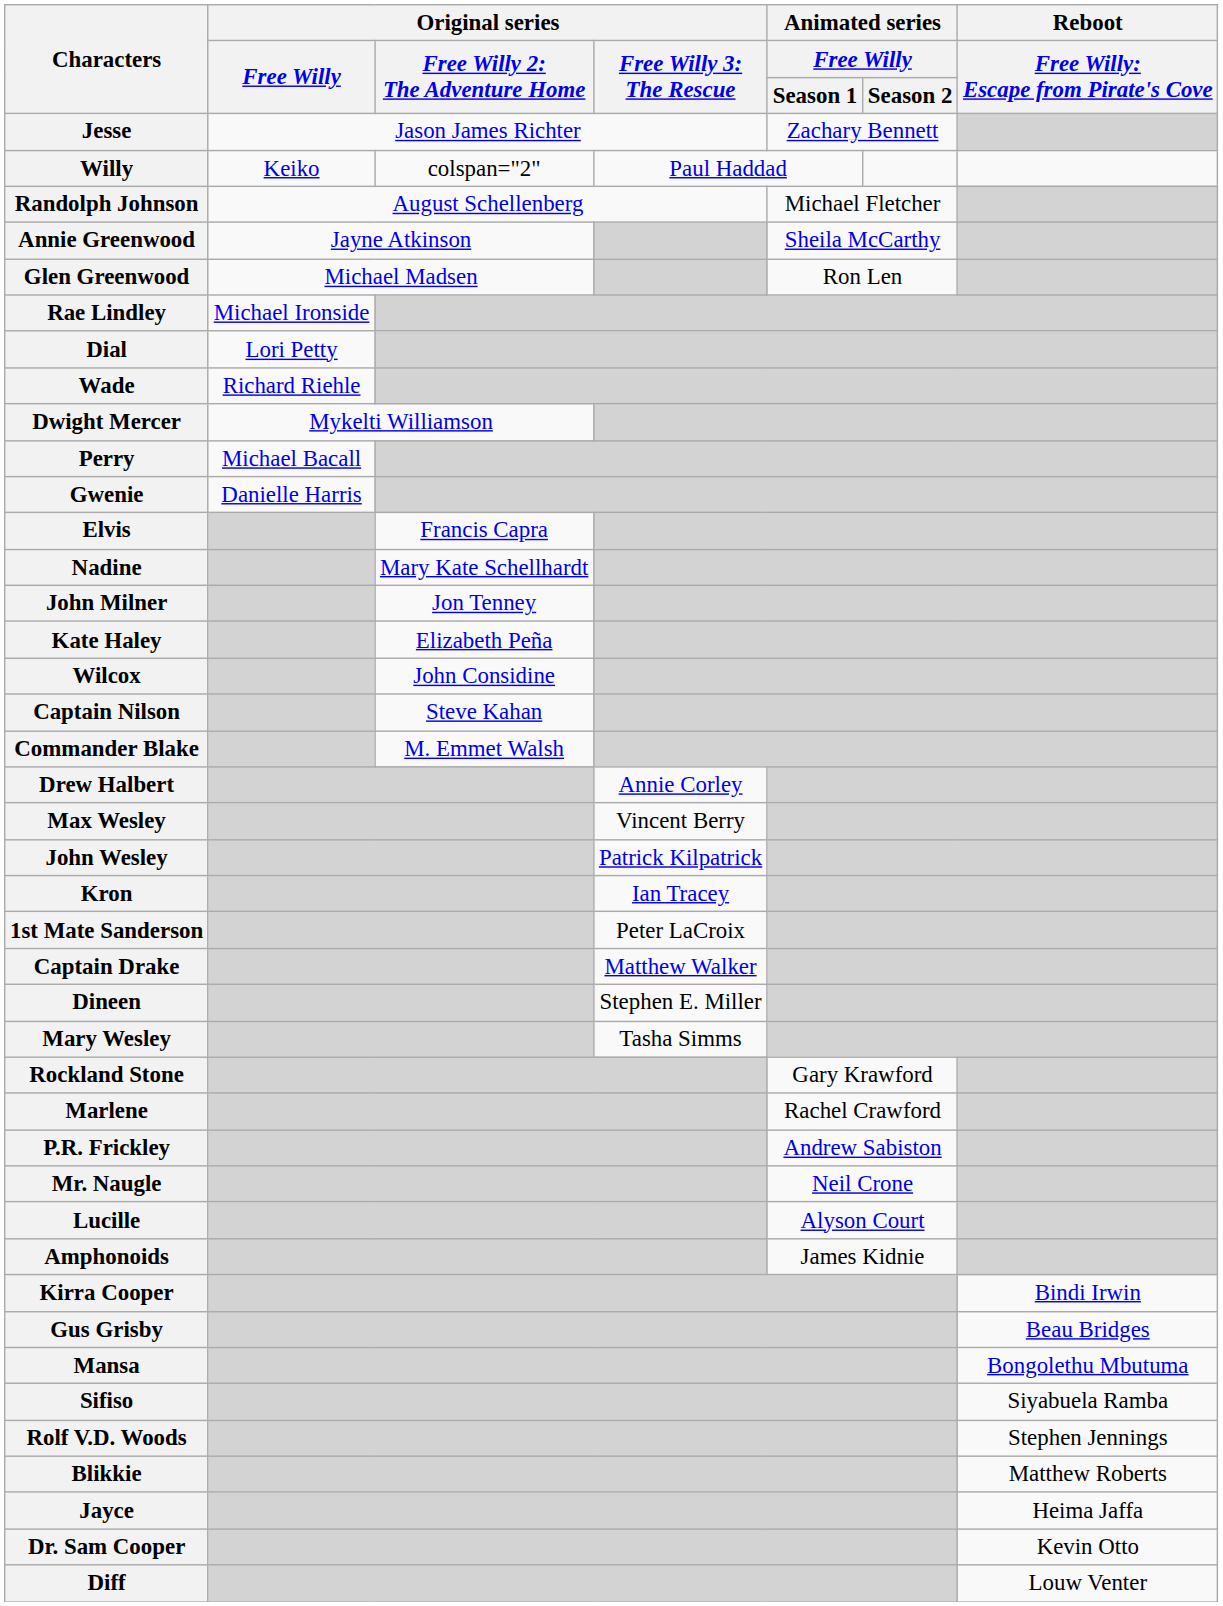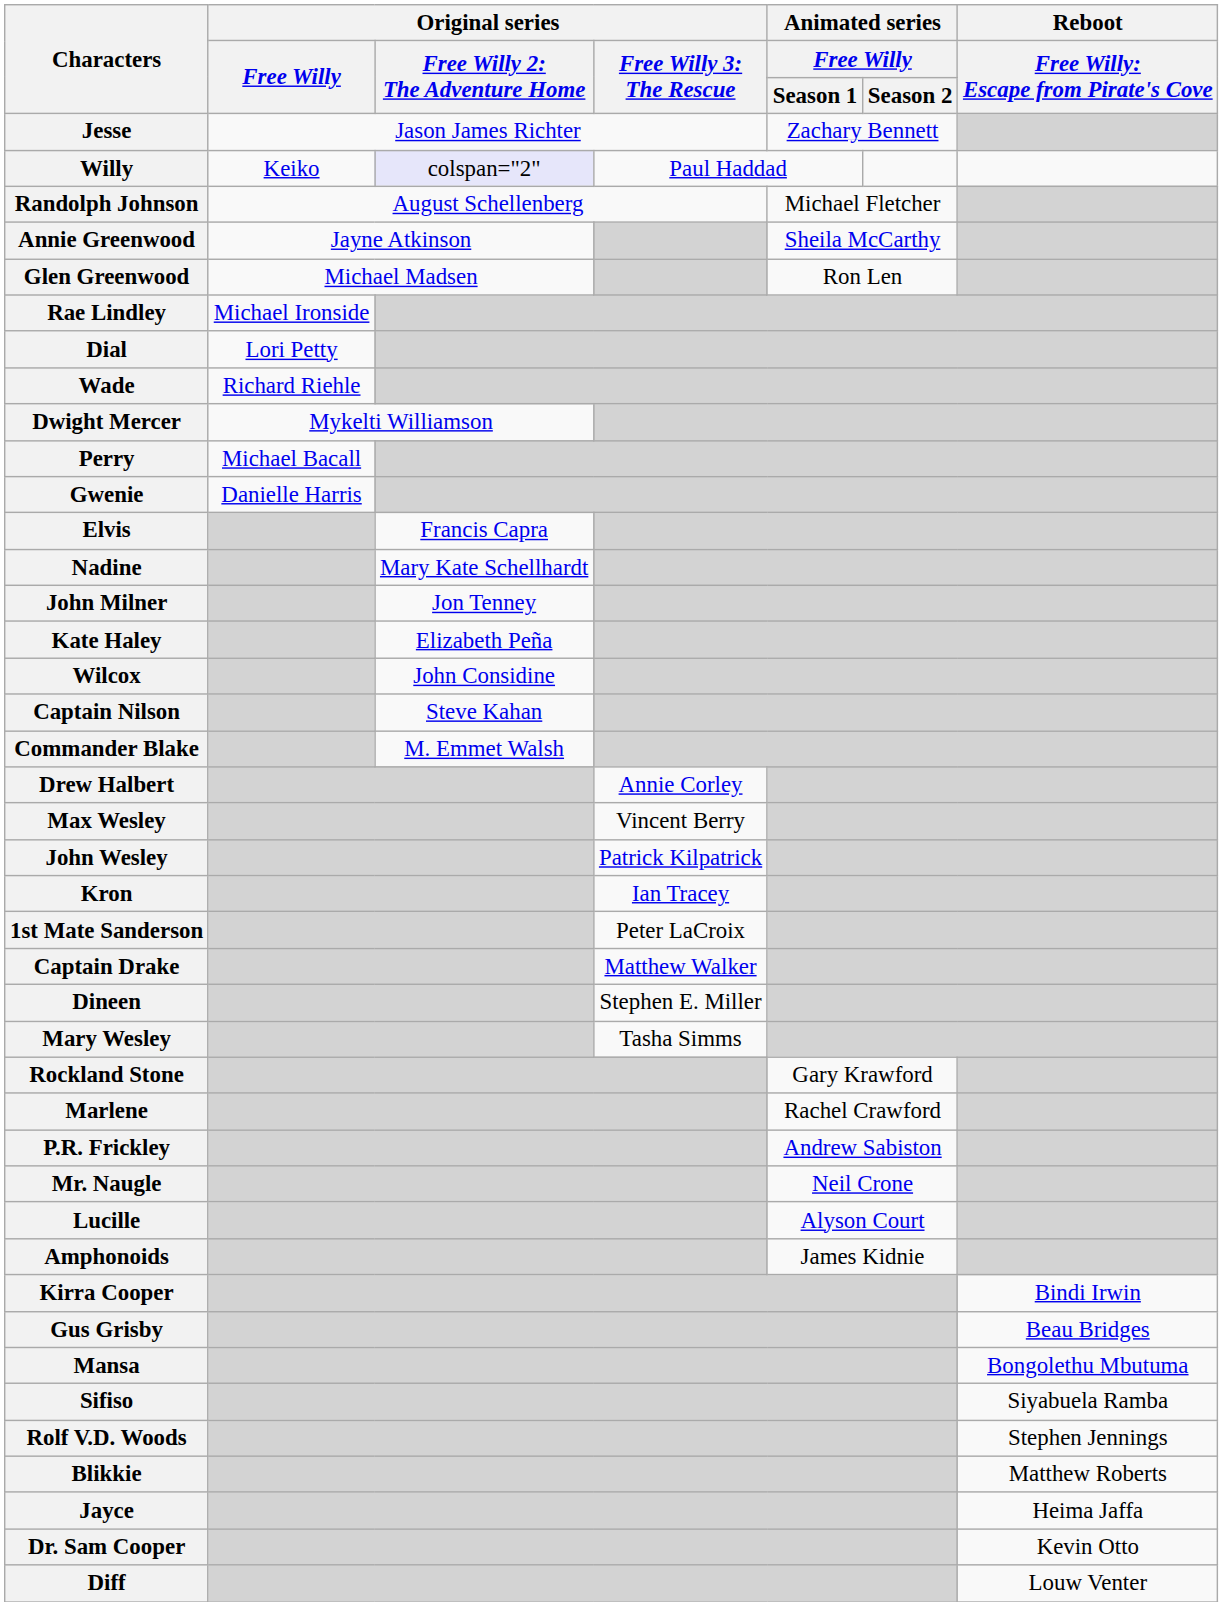Willy | column 3: no background -> lavender background
